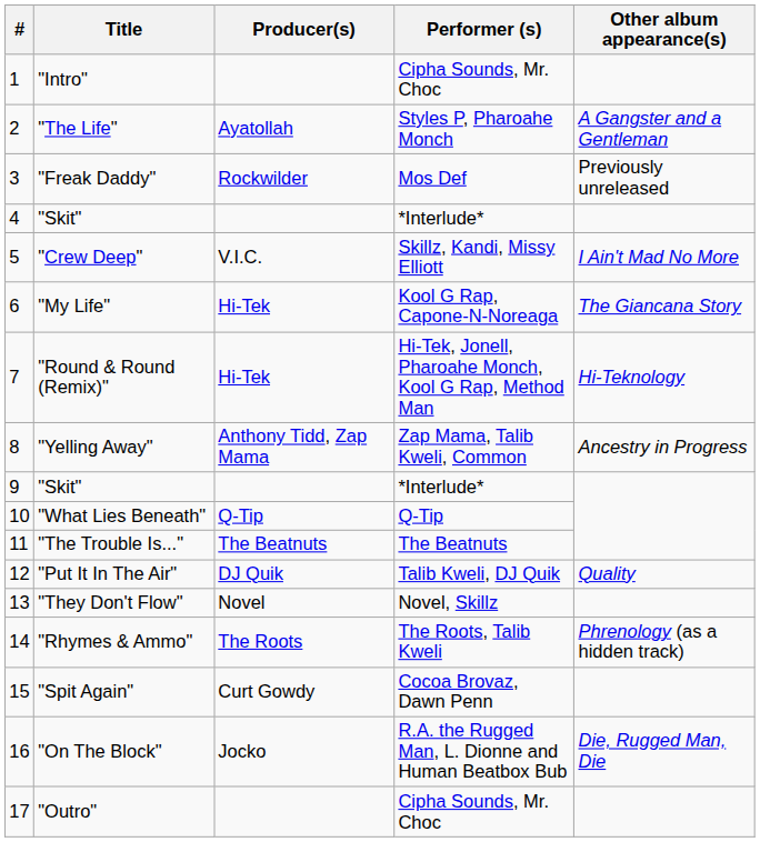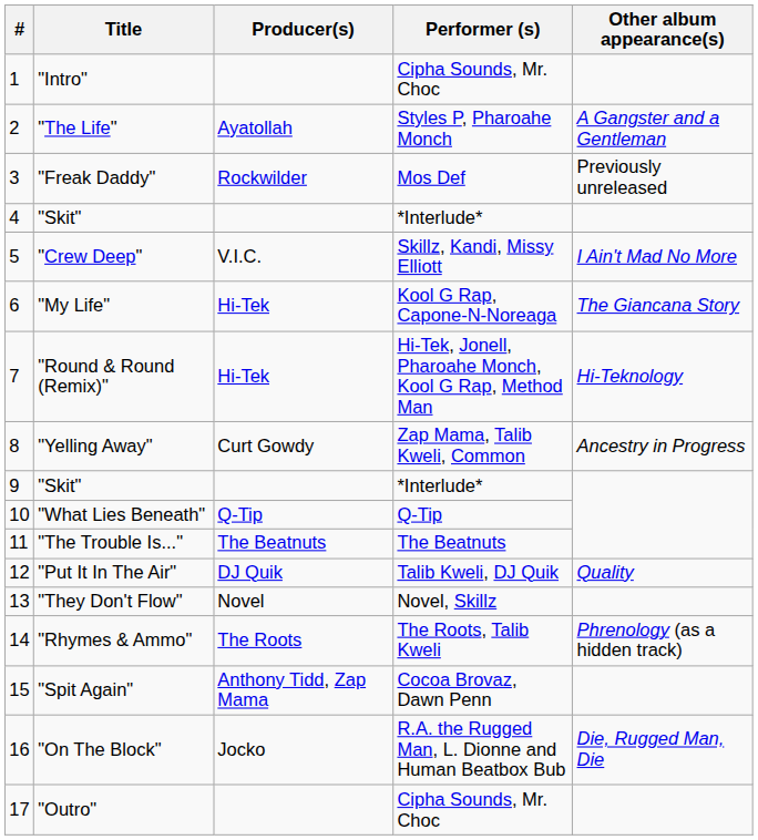"Yelling Away" | Producer(s): Anthony Tidd, Zap Mama -> Curt Gowdy
"Spit Again" | Producer(s): Curt Gowdy -> Anthony Tidd, Zap Mama
